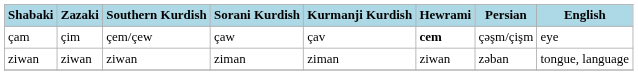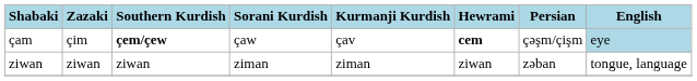çam | Southern Kurdish: normal -> bold
çam | English: no background -> lightblue background
